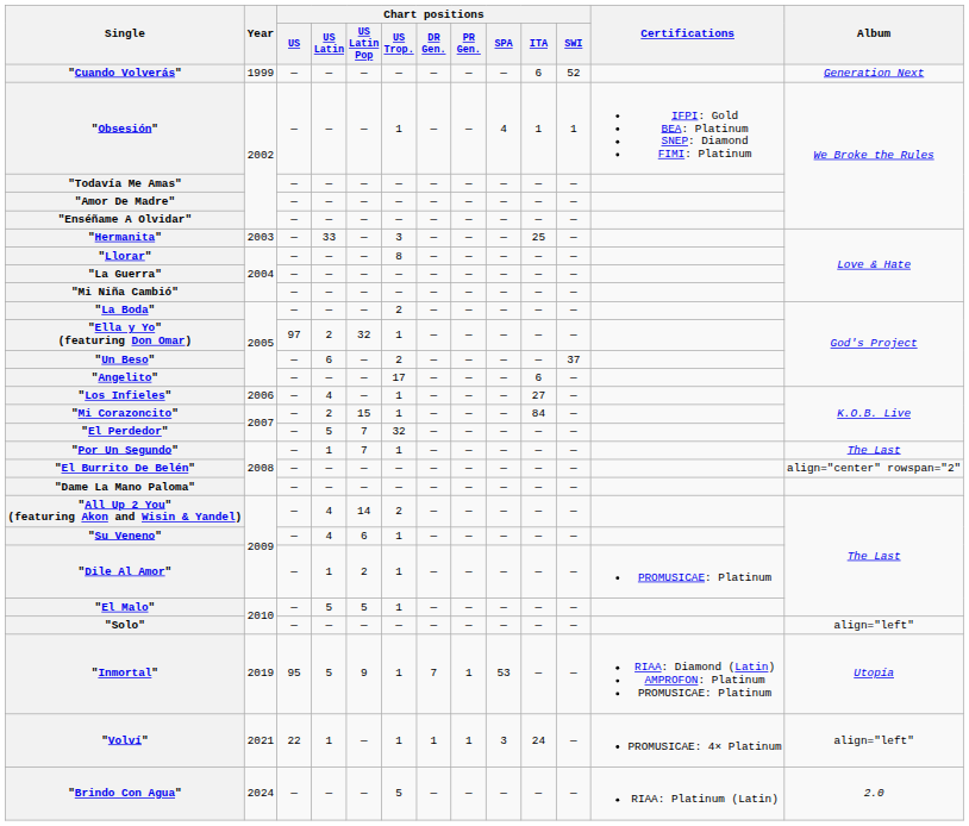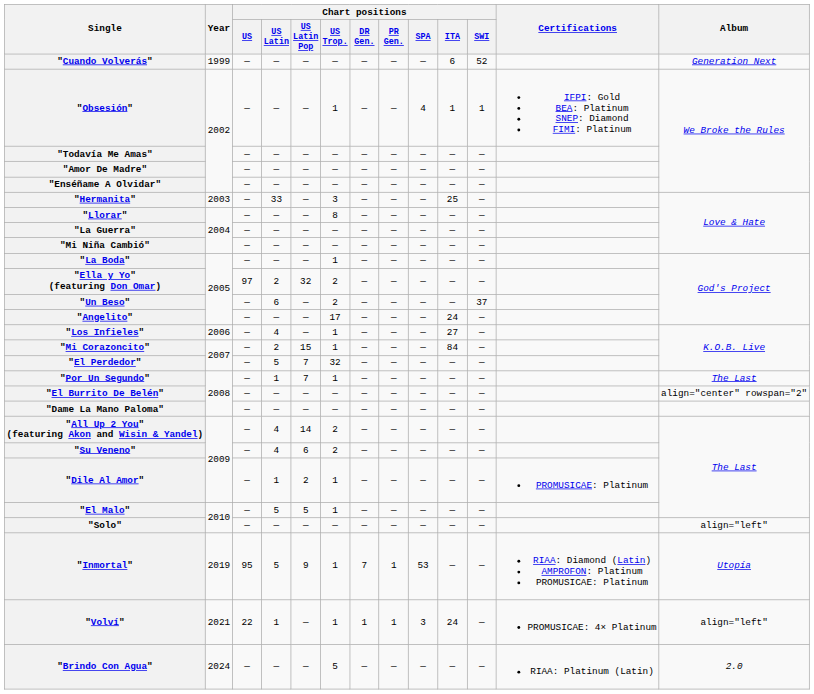"La Boda" | Chart positions / US Trop.: 2 -> 1
"Ella y Yo" (featuring Don Omar) | Chart positions / US Trop.: 1 -> 2
"Angelito" | Chart positions / ITA: 6 -> 24
"Su Veneno" | Chart positions / US Trop.: 1 -> 2
